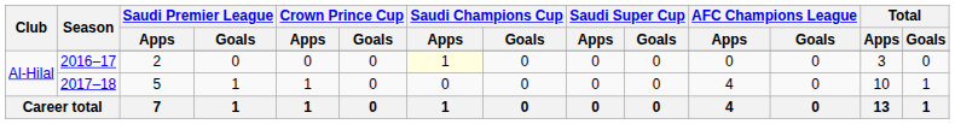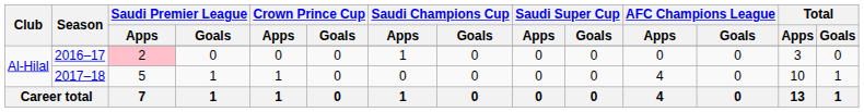2016–17 | Saudi Premier League / Apps: no background -> pink background
2016–17 | Saudi Champions Cup / Apps: lightyellow background -> no background
